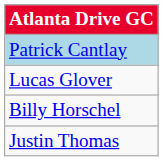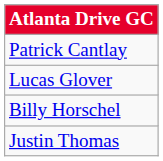row 2 | column 1: lightblue background -> no background
